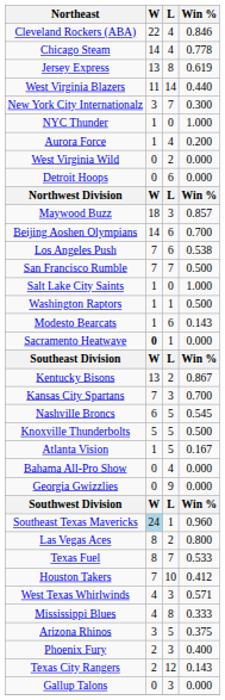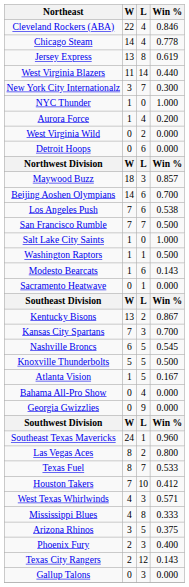Sacramento Heatwave | W: bold -> normal
Southeast Texas Mavericks | W: lightblue background -> no background
